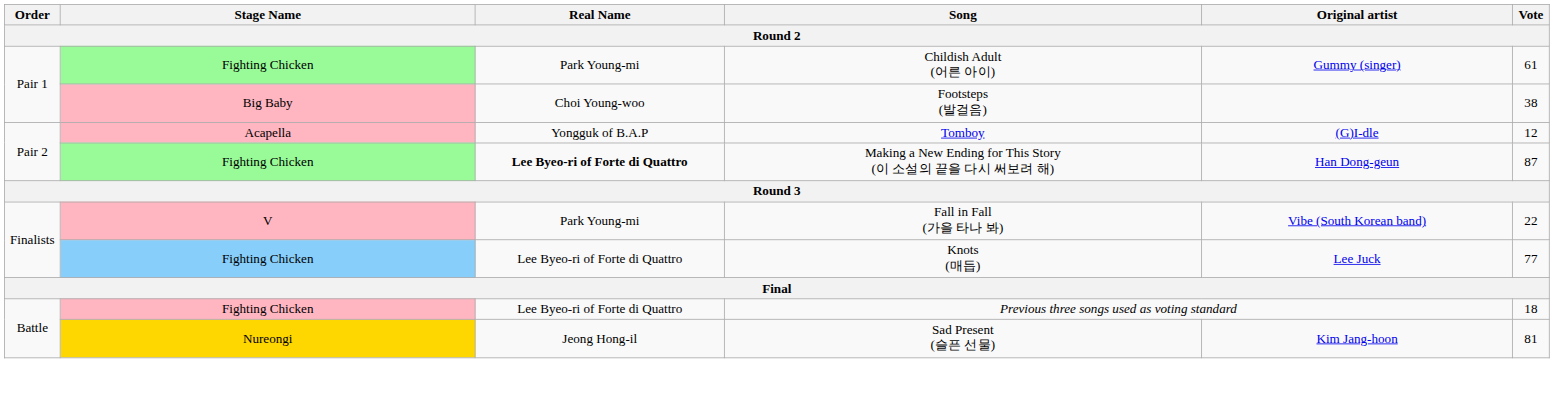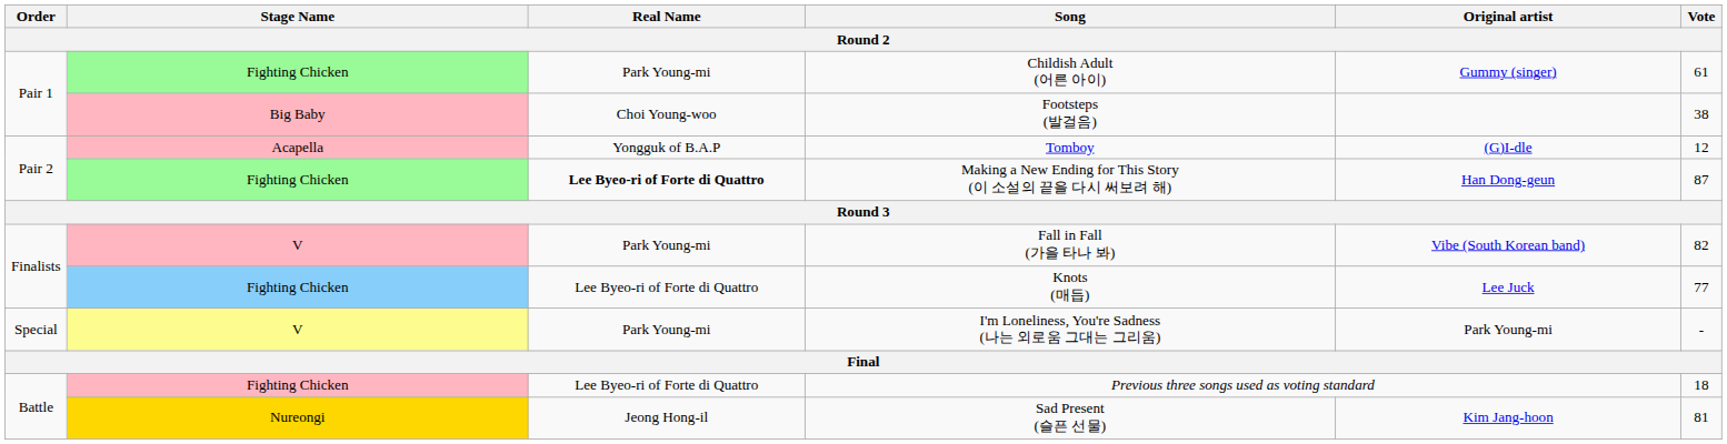Fall in Fall (가을 타나 봐) | Vote: 22 -> 82
+ row: Special | V | Park Young-mi | I'm Loneliness, You're Sadness (나는 외로움 그대는 그리움) | Park Young-mi | -
